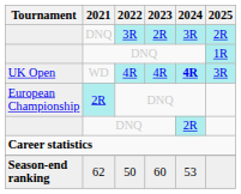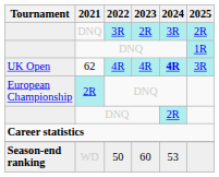UK Open | 2021: WD -> 62
Season-end ranking | 2021: 62 -> WD
